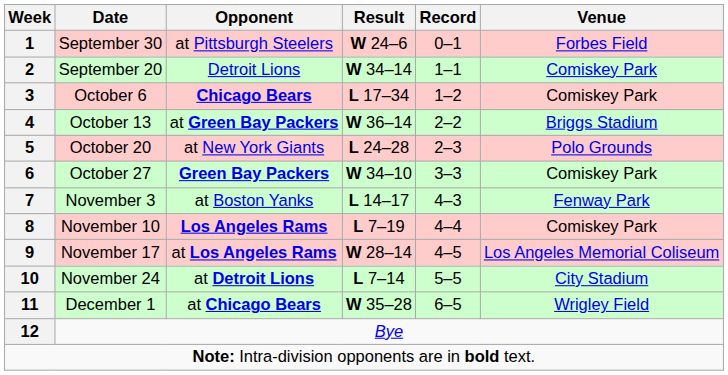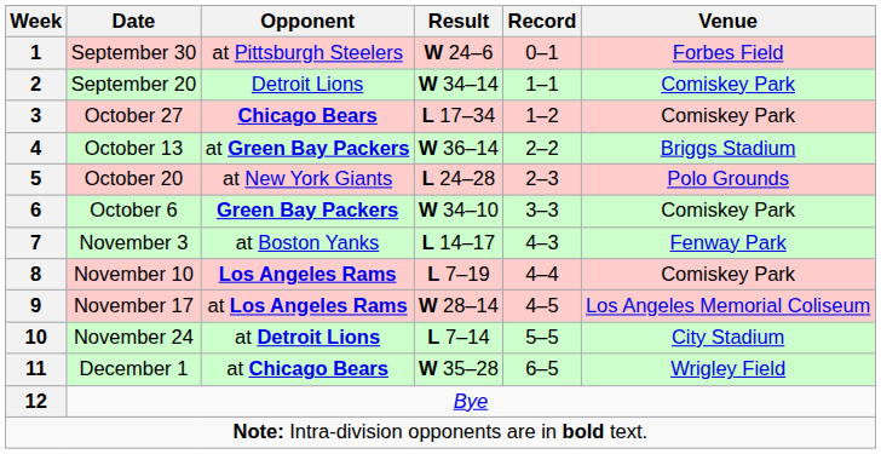3 | Date: October 6 -> October 27
6 | Date: October 27 -> October 6
